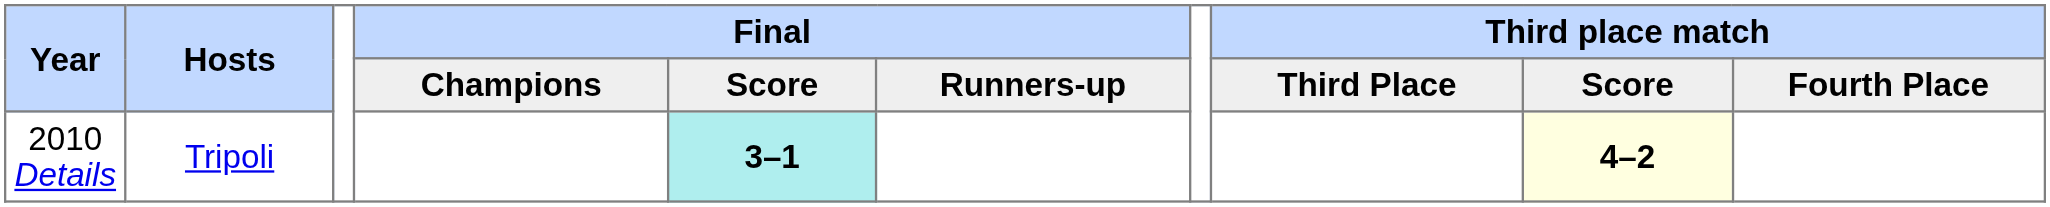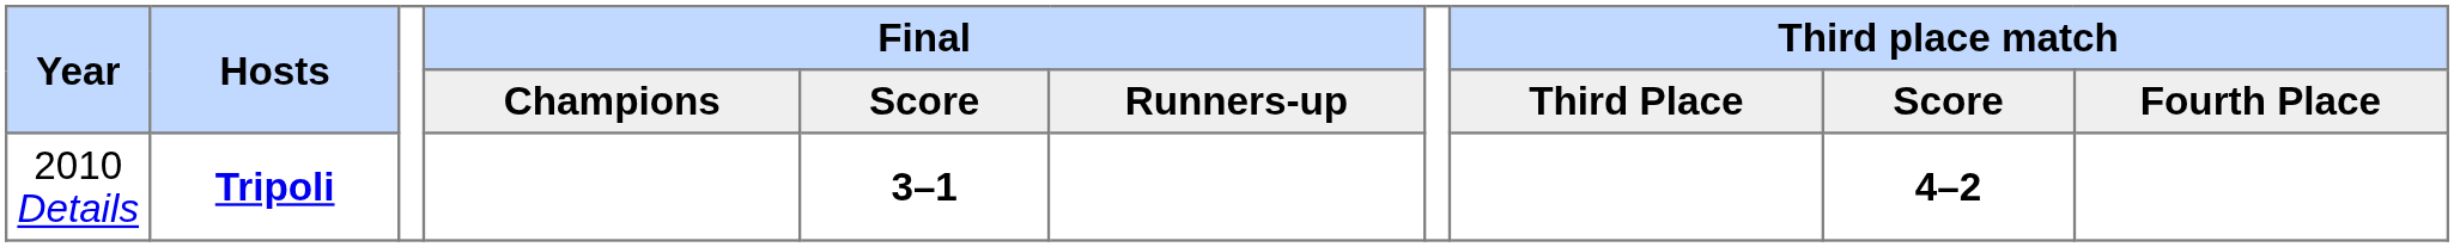2010 Details | Hosts: normal -> bold
2010 Details | Final / Score: paleturquoise background -> no background
2010 Details | Third place match / Score: lightyellow background -> no background
